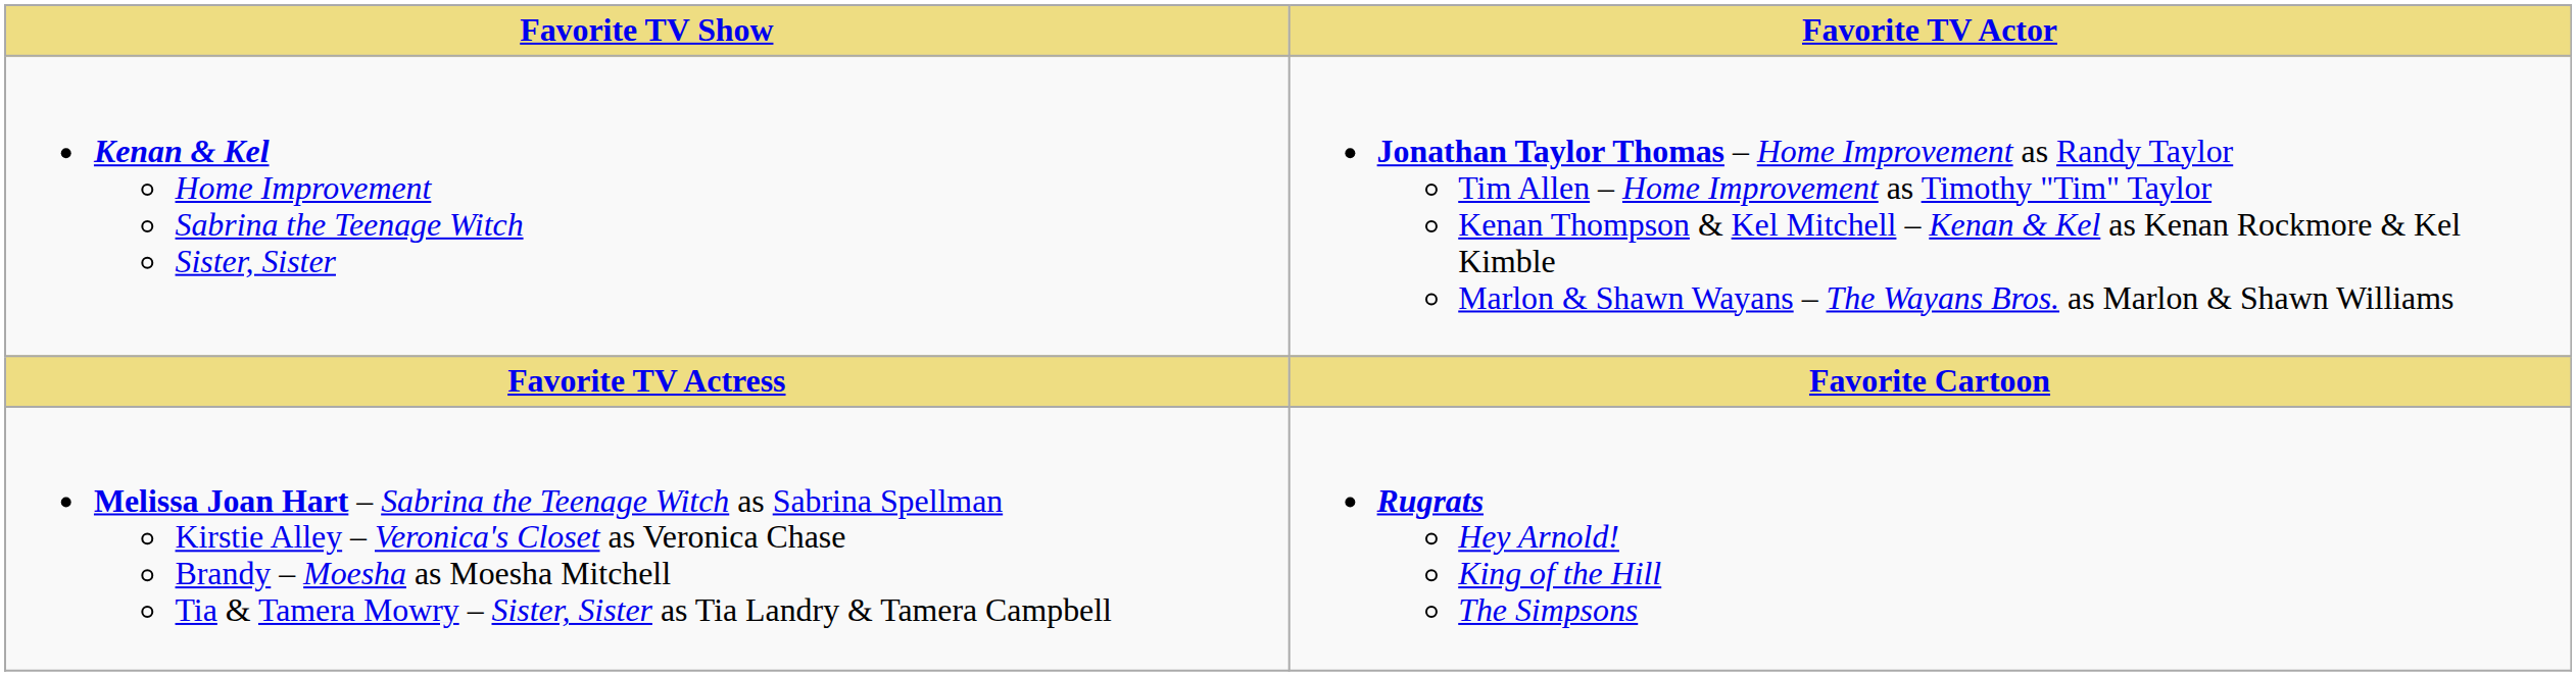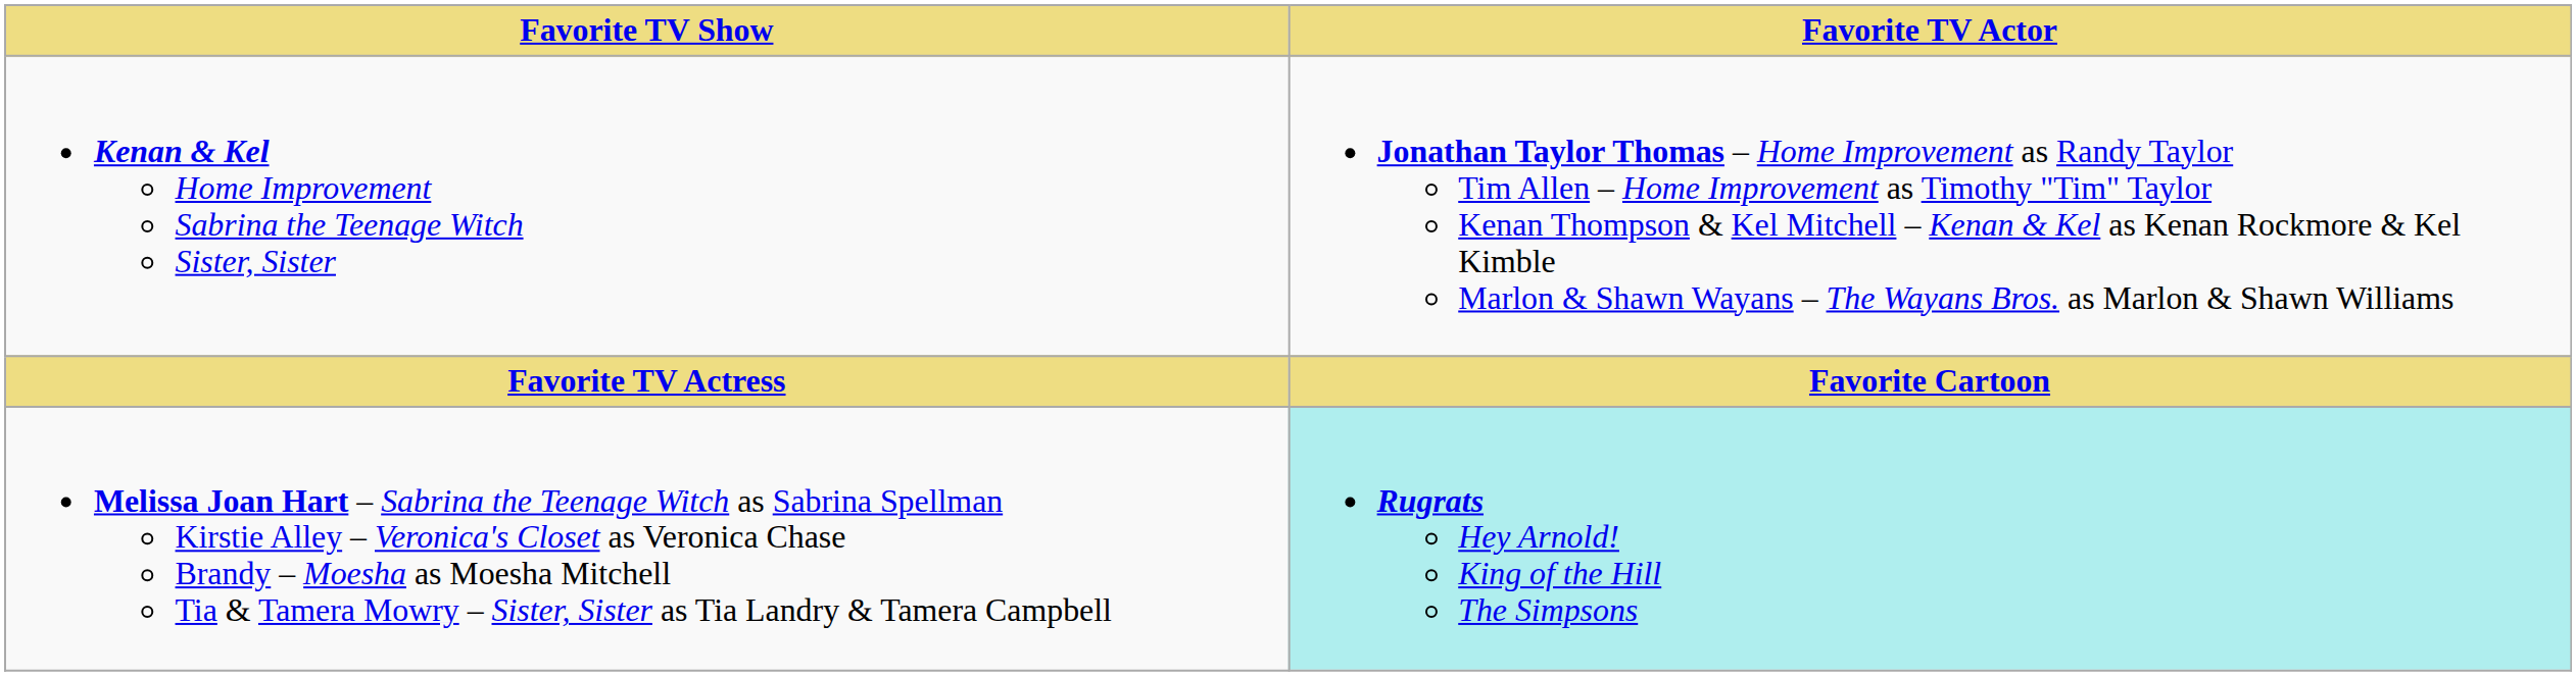row 4 | Favorite TV Actor: no background -> paleturquoise background
